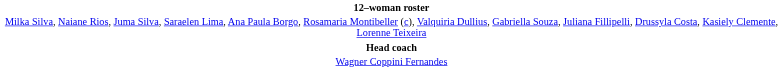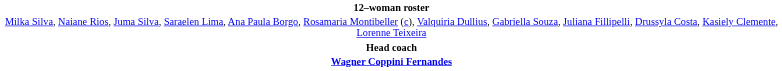row 4 | column 1: normal -> bold
